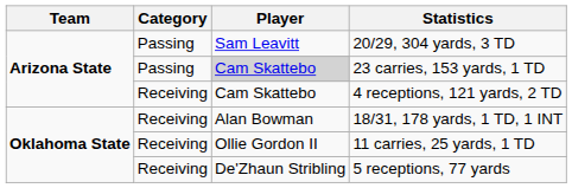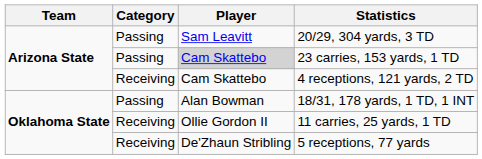18/31, 178 yards, 1 TD, 1 INT | Category: Receiving -> Passing
